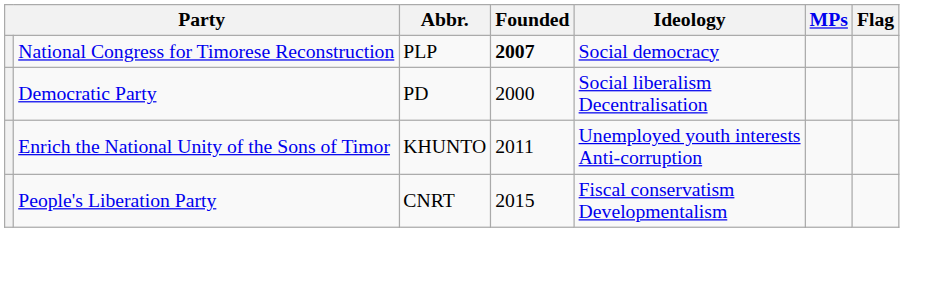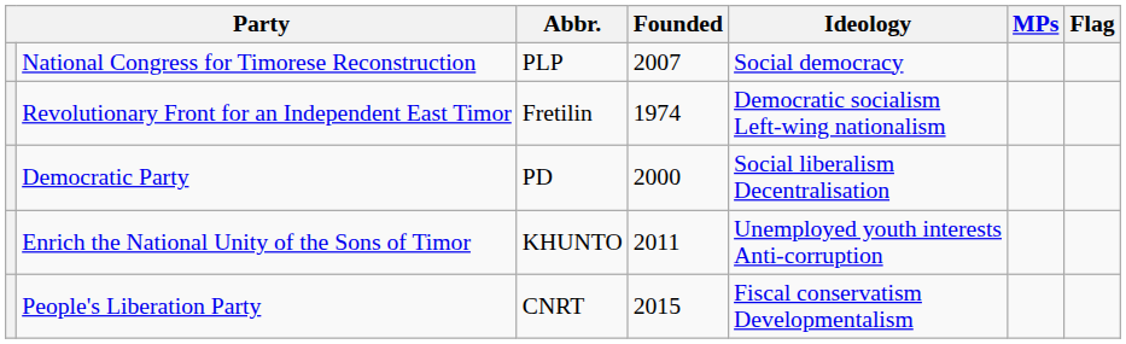National Congress for Timorese Reconstruction | Founded: bold -> normal
+ row: Revolutionary Front for an Independent East Timor | Fretilin | 1974 | Democratic socialism Left-wing nationalism
